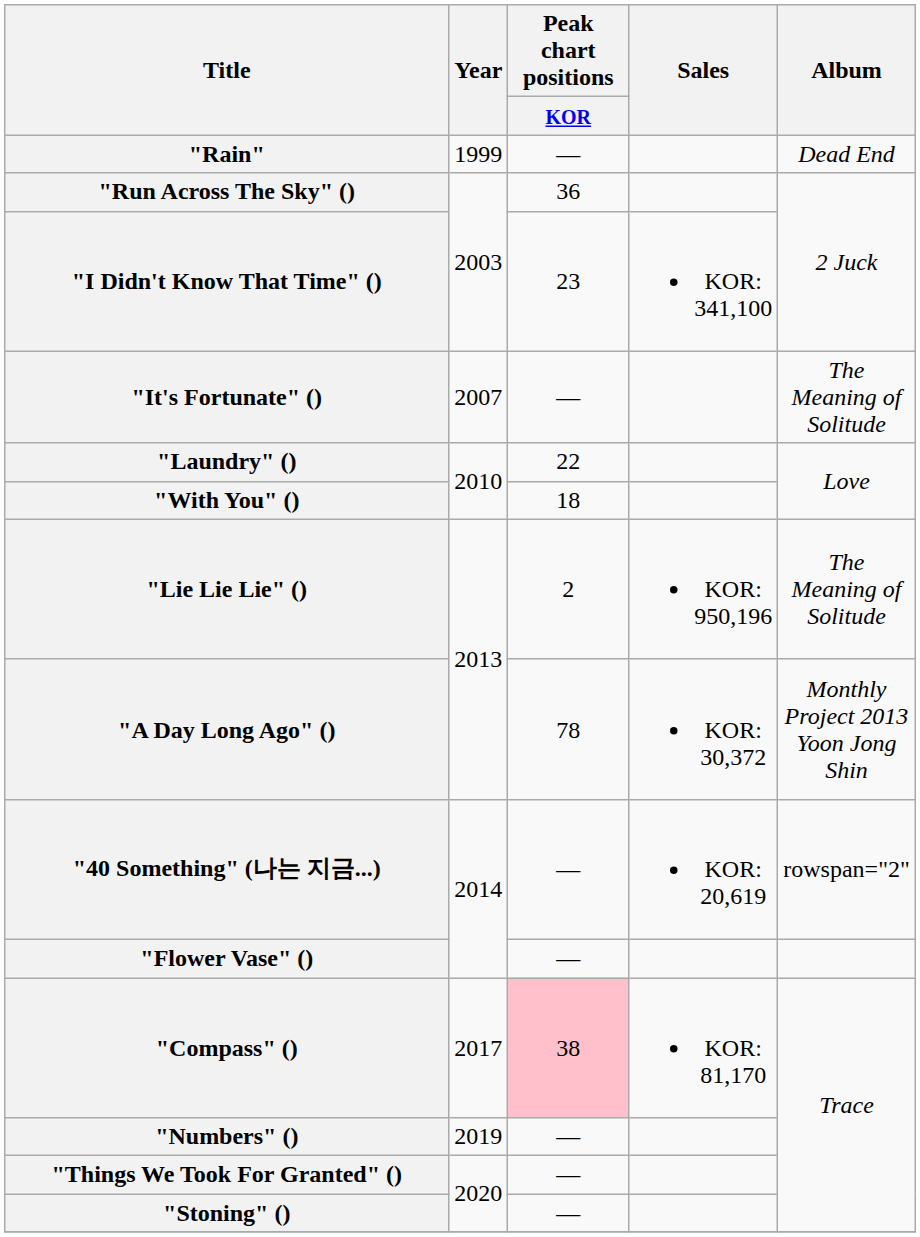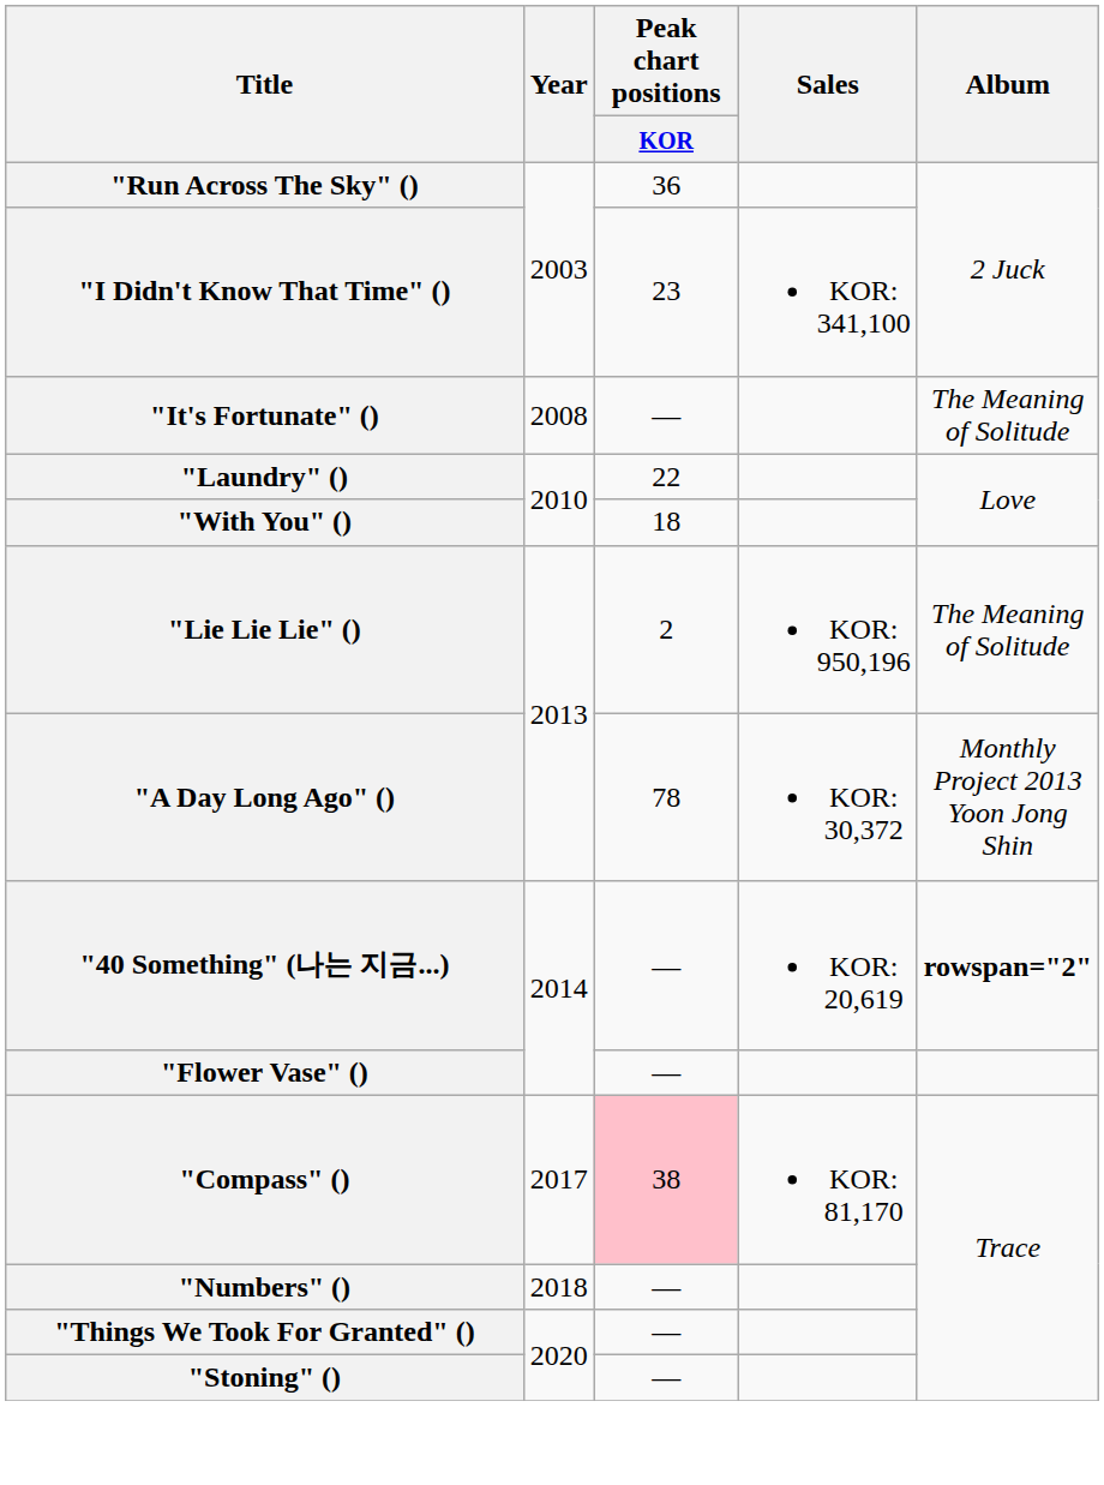- row: "Rain" | 1999 | — | Dead End
"It's Fortunate" () | Year: 2007 -> 2008
"40 Something" (나는 지금...) | Album: normal -> bold
"Numbers" () | Year: 2019 -> 2018
